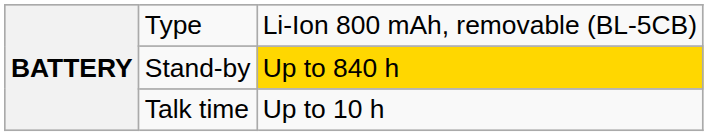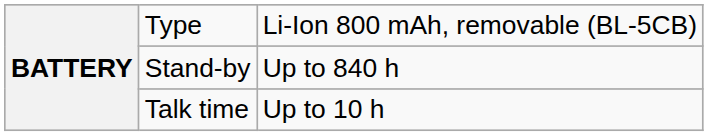Stand-by | column 3: gold background -> no background
